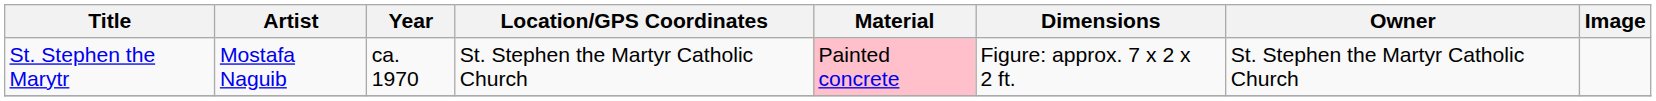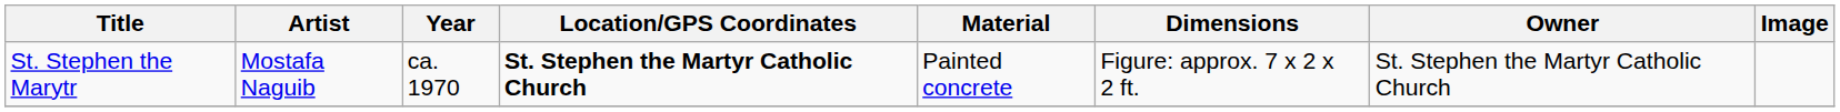St. Stephen the Marytr | Location/GPS Coordinates: normal -> bold
St. Stephen the Marytr | Material: pink background -> no background
